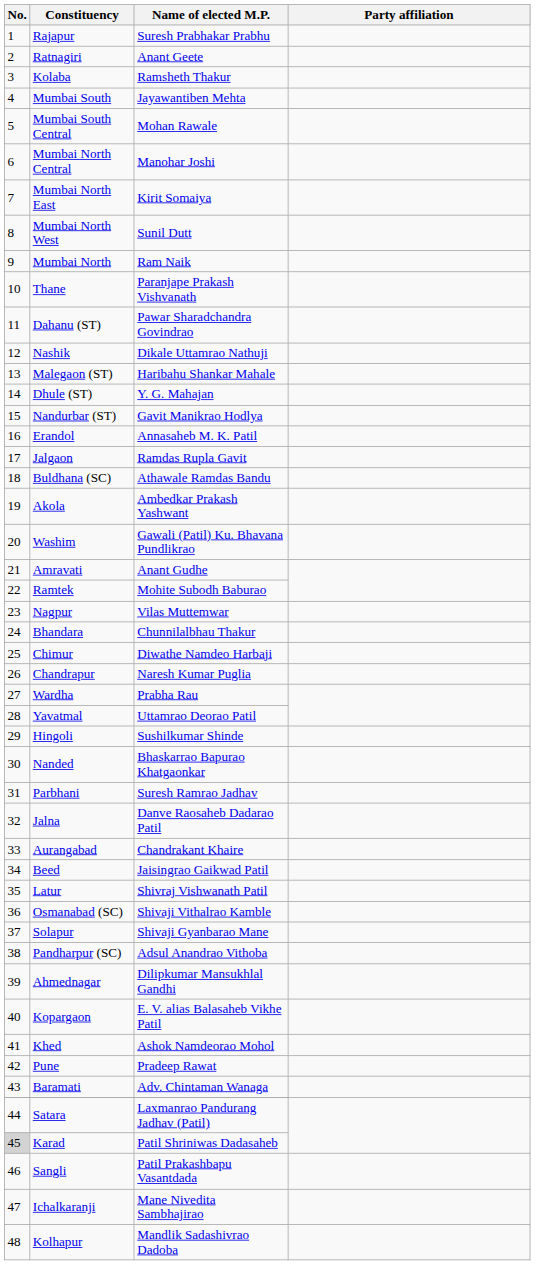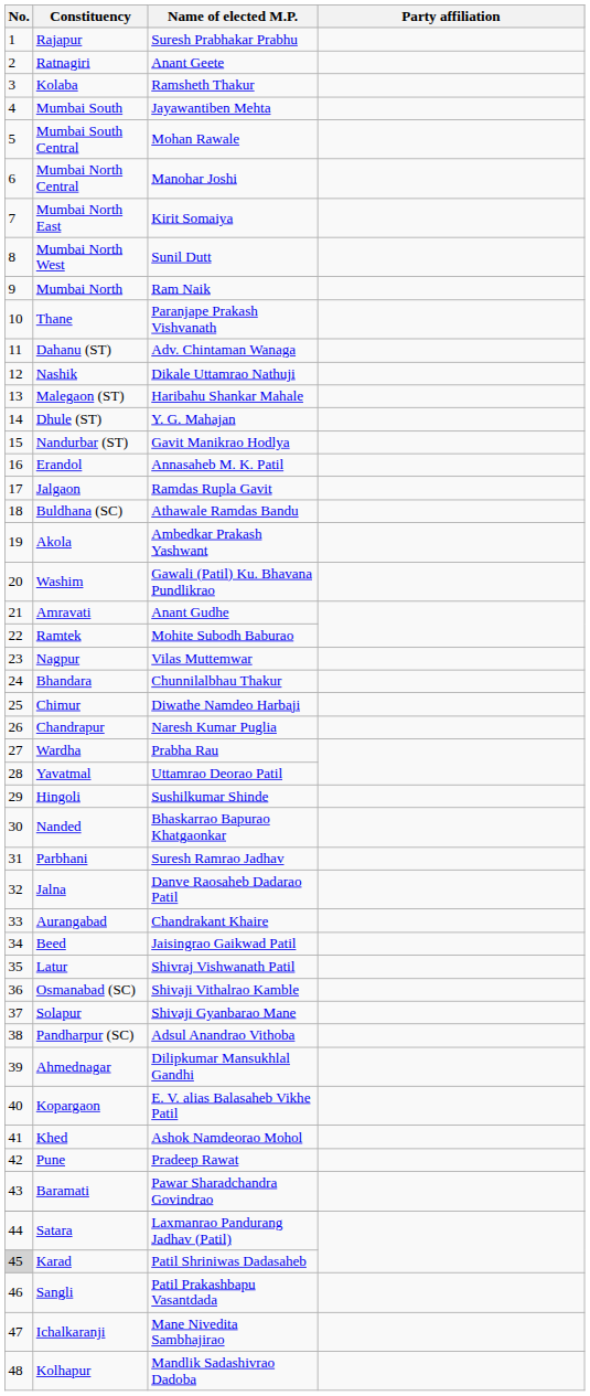Dahanu (ST) | Name of elected M.P.: Pawar Sharadchandra Govindrao -> Adv. Chintaman Wanaga
Baramati | Name of elected M.P.: Adv. Chintaman Wanaga -> Pawar Sharadchandra Govindrao
